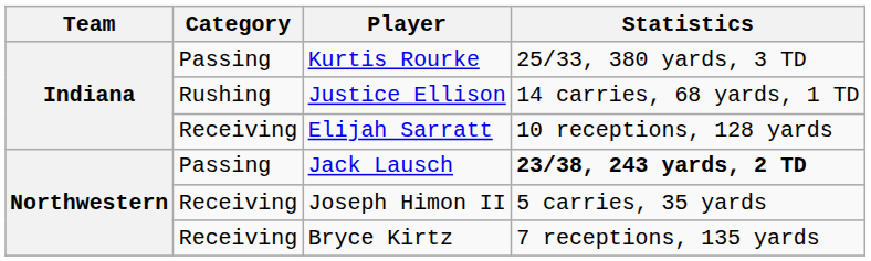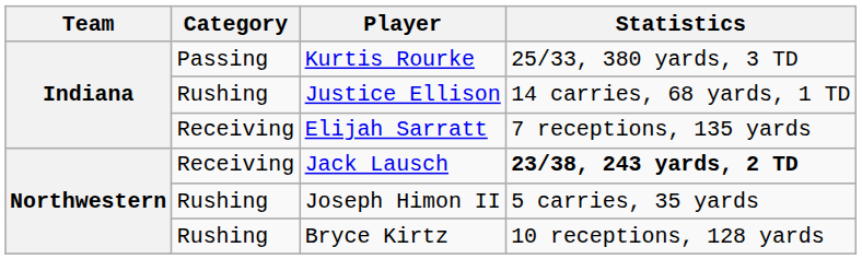Elijah Sarratt | Statistics: 10 receptions, 128 yards -> 7 receptions, 135 yards
Jack Lausch | Category: Passing -> Receiving
Joseph Himon II | Category: Receiving -> Rushing
Bryce Kirtz | Category: Receiving -> Rushing
Bryce Kirtz | Statistics: 7 receptions, 135 yards -> 10 receptions, 128 yards
